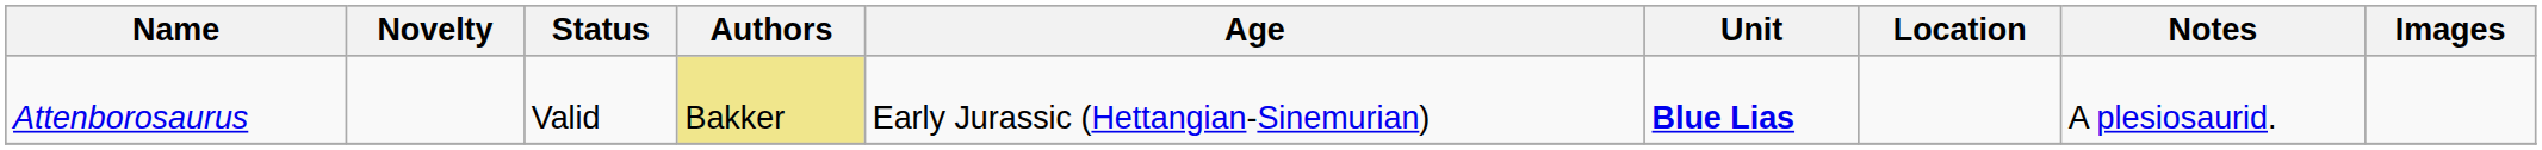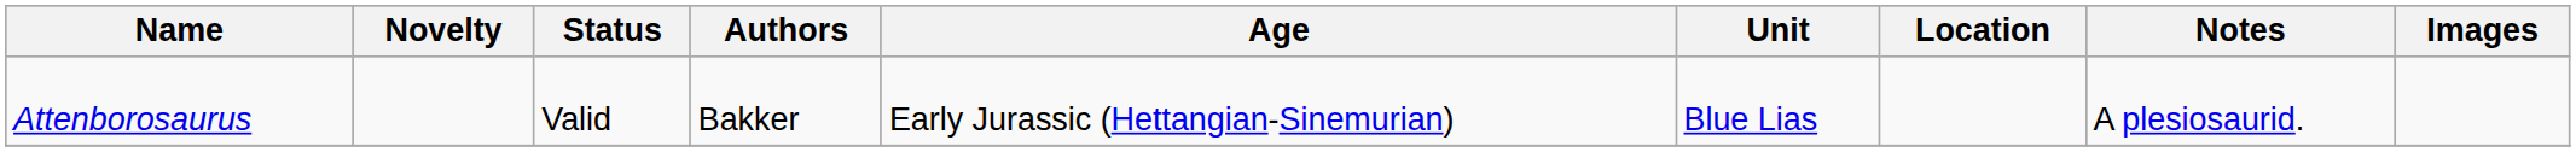Attenborosaurus | Authors: khaki background -> no background
Attenborosaurus | Unit: bold -> normal
